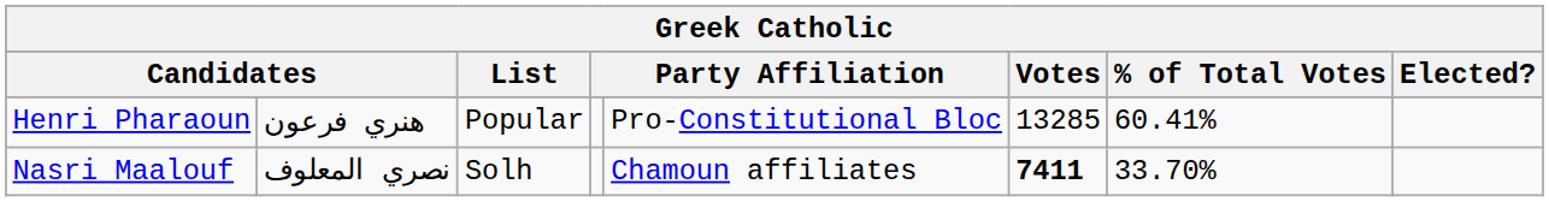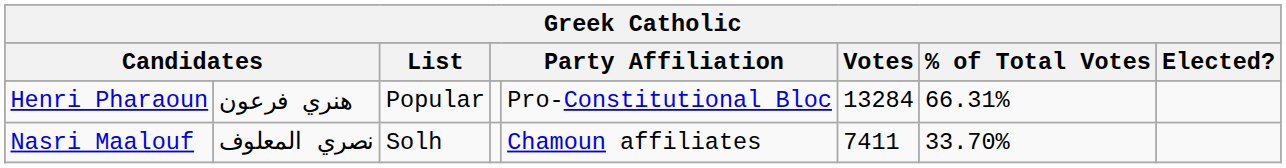Henri Pharaoun | Votes: 13285 -> 13284
Henri Pharaoun | % of Total Votes: 60.41% -> 66.31%
Nasri Maalouf | Votes: bold -> normal
